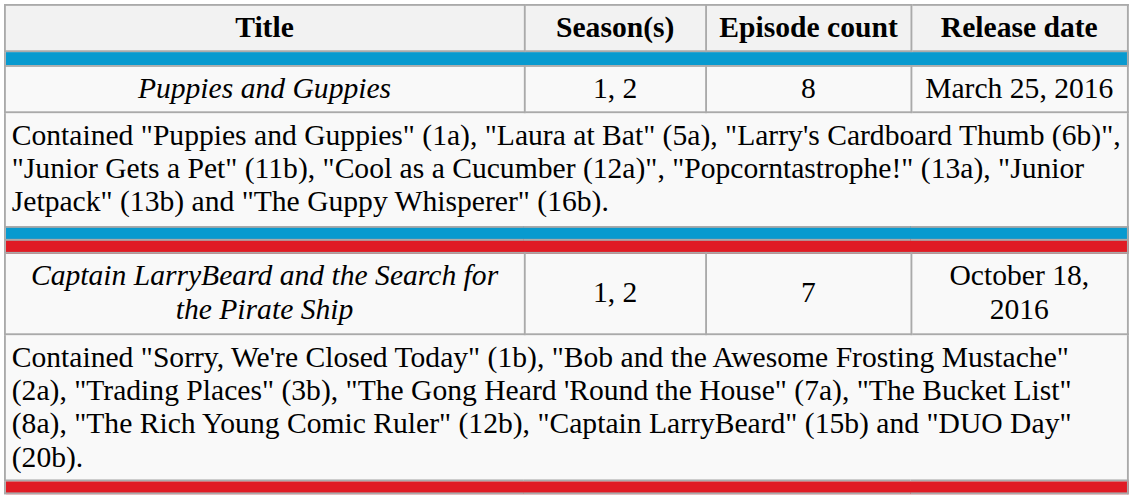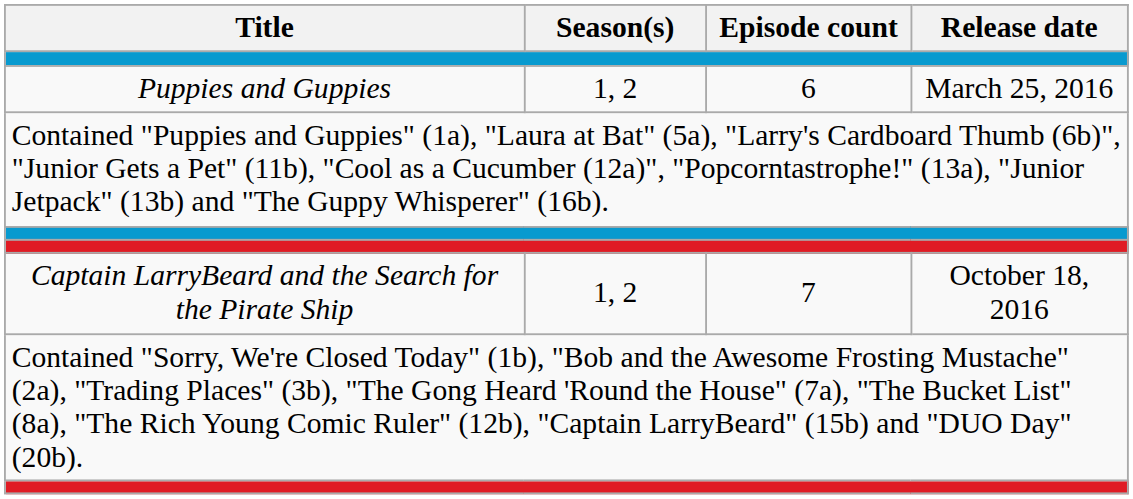Puppies and Guppies | Episode count: 8 -> 6
